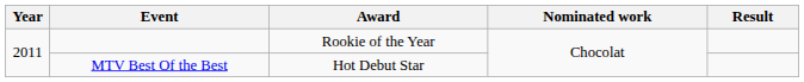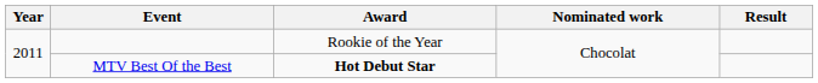MTV Best Of the Best | Award: normal -> bold
